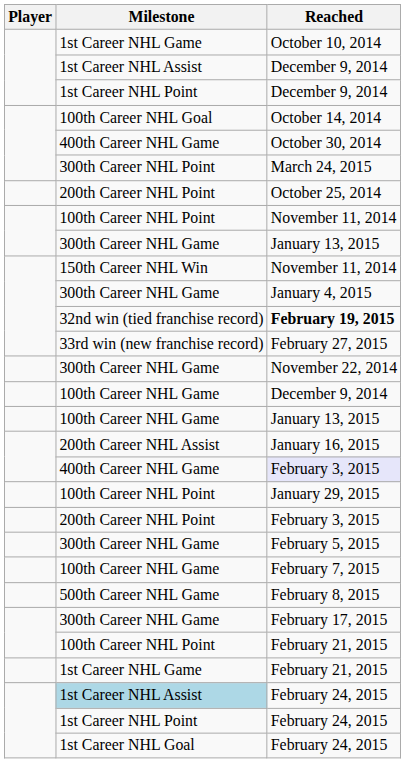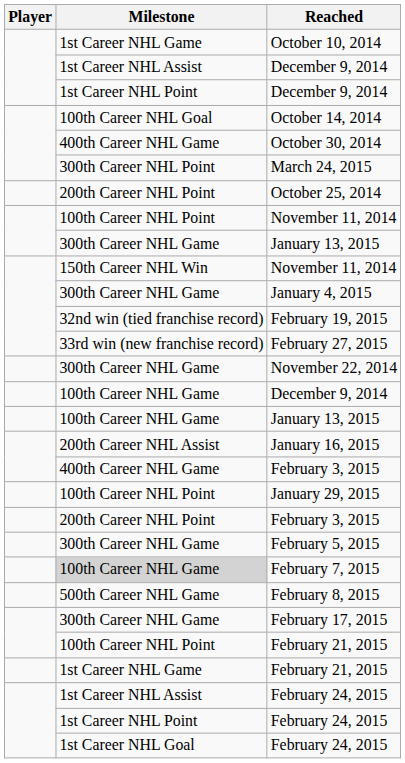February 19, 2015 | Reached: bold -> normal
400th Career NHL Game / February 3, 2015 | Reached: lavender background -> no background
February 7, 2015 | Milestone: no background -> lightgrey background
1st Career NHL Assist / February 24, 2015 | Milestone: lightblue background -> no background
